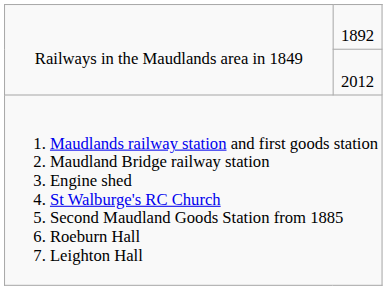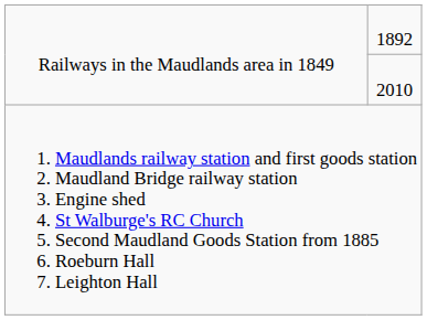row 2 | column 2: 2012 -> 2010
